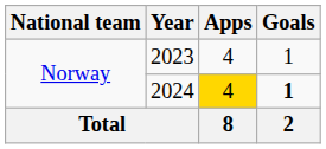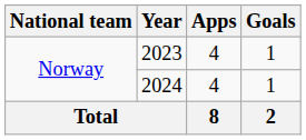2024 | Apps: gold background -> no background
2024 | Goals: bold -> normal
